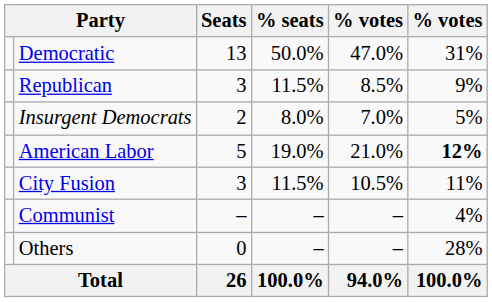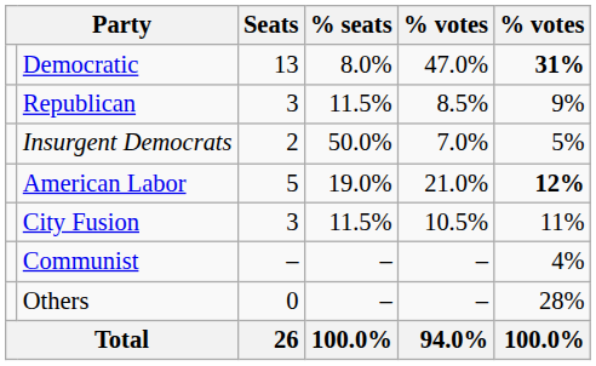Democratic | % seats: 50.0% -> 8.0%
Democratic | column 6: normal -> bold
Insurgent Democrats | % seats: 8.0% -> 50.0%
